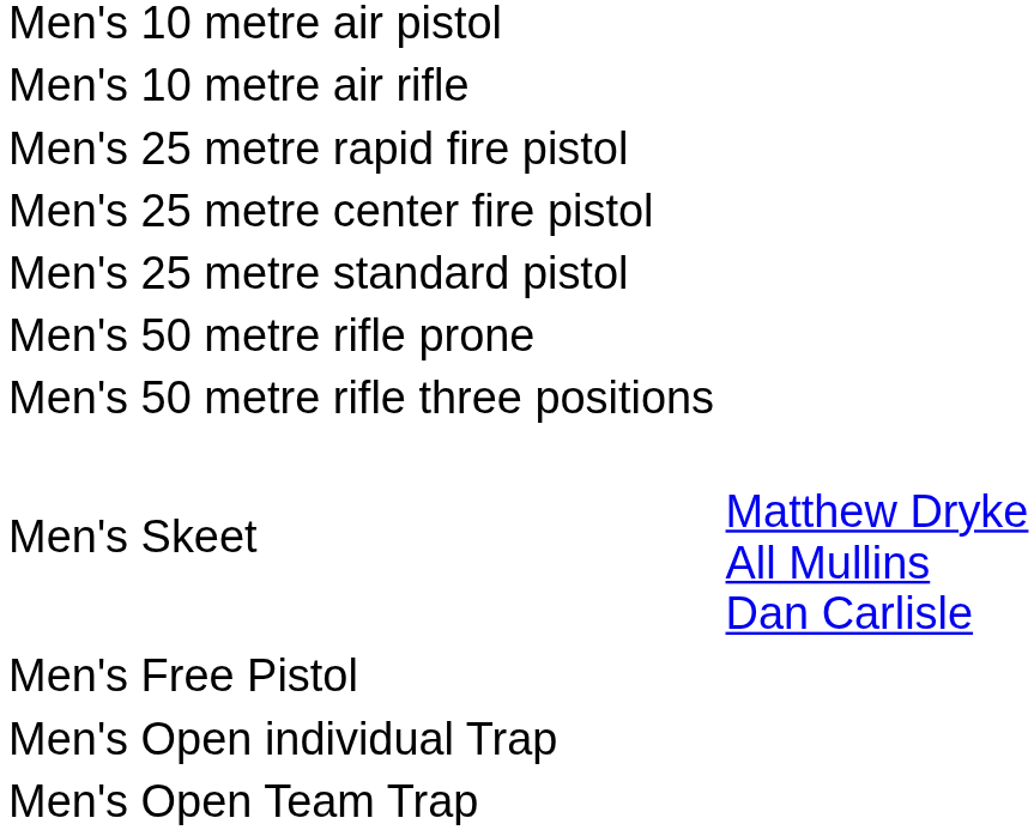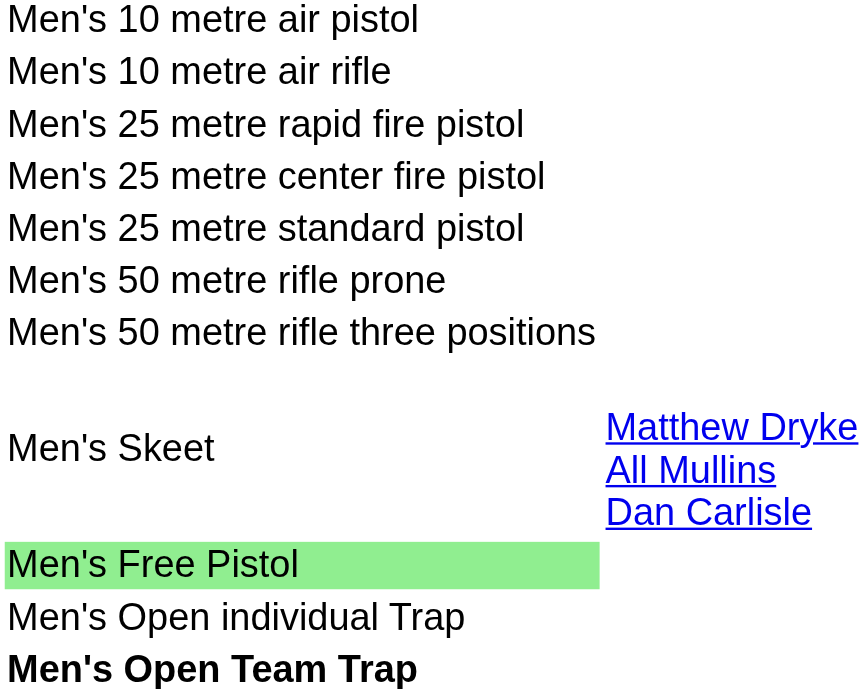Men's Free Pistol | column 1: no background -> lightgreen background
Men's Open Team Trap | column 1: normal -> bold
